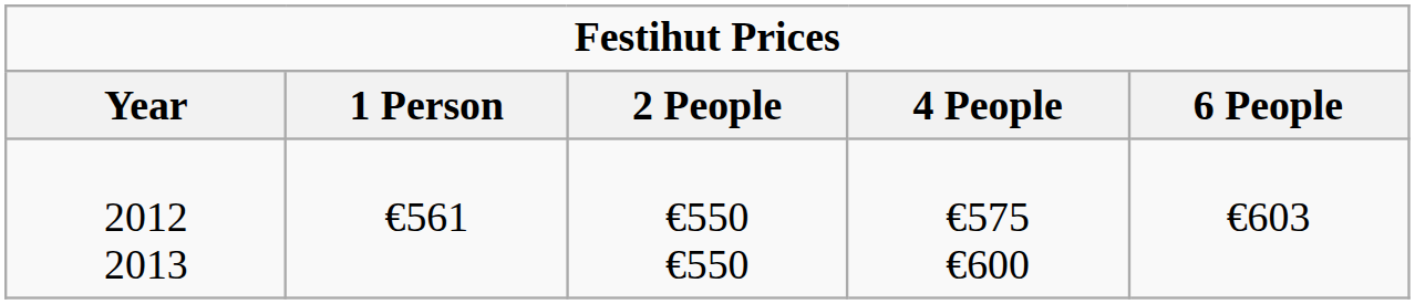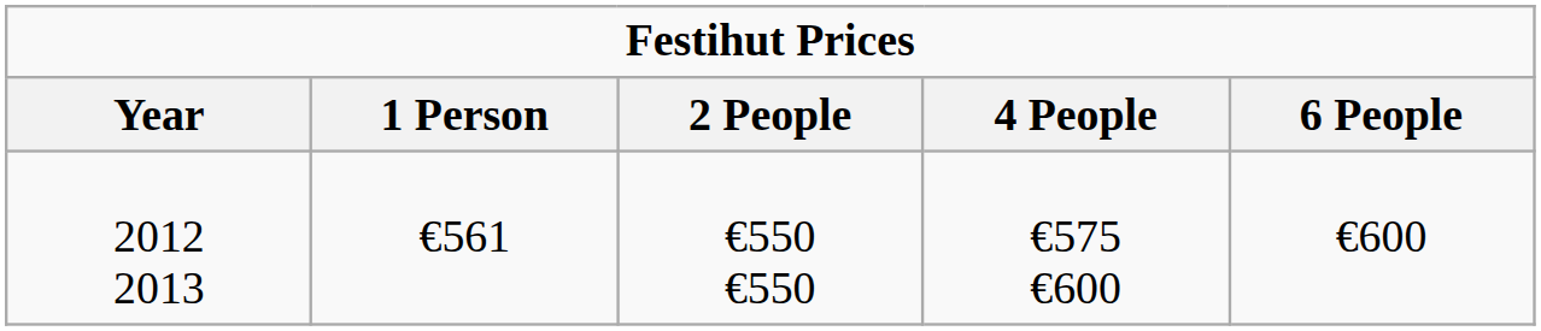2012 2013 | 6 People: €603 -> €600
